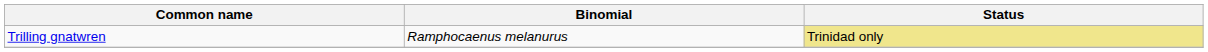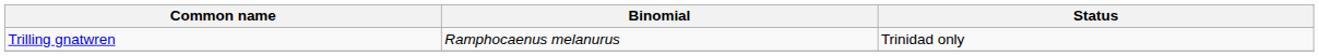Trilling gnatwren | Status: khaki background -> no background
